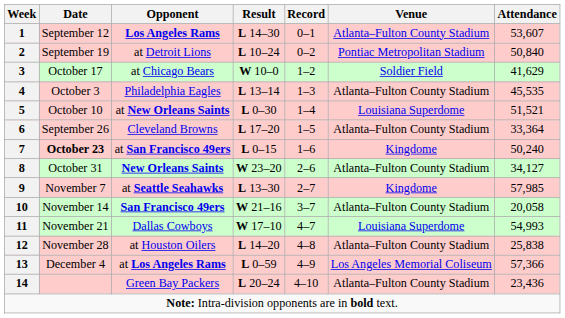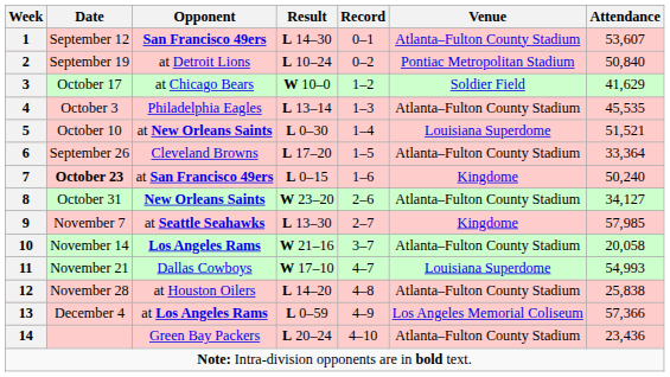1 | Opponent: Los Angeles Rams -> San Francisco 49ers
10 | Opponent: San Francisco 49ers -> Los Angeles Rams
